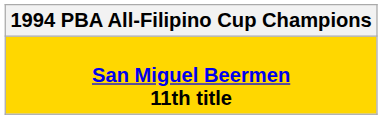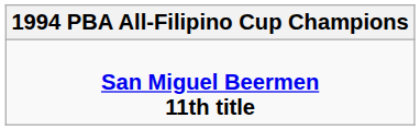row 2 | column 1: gold background -> no background
